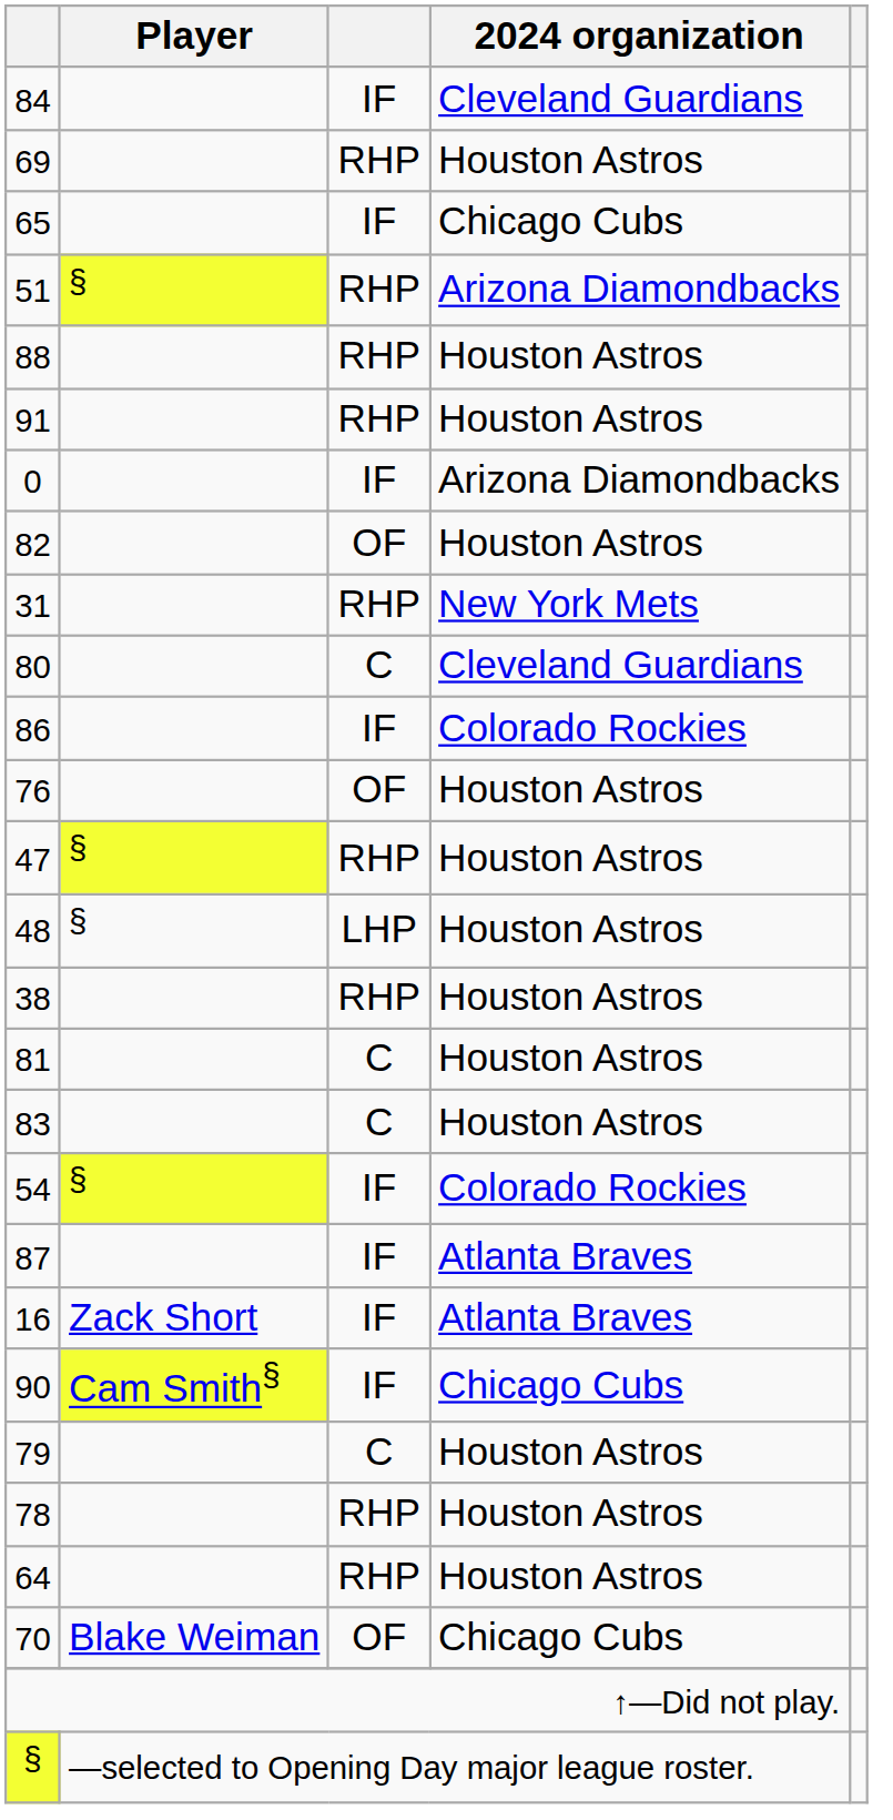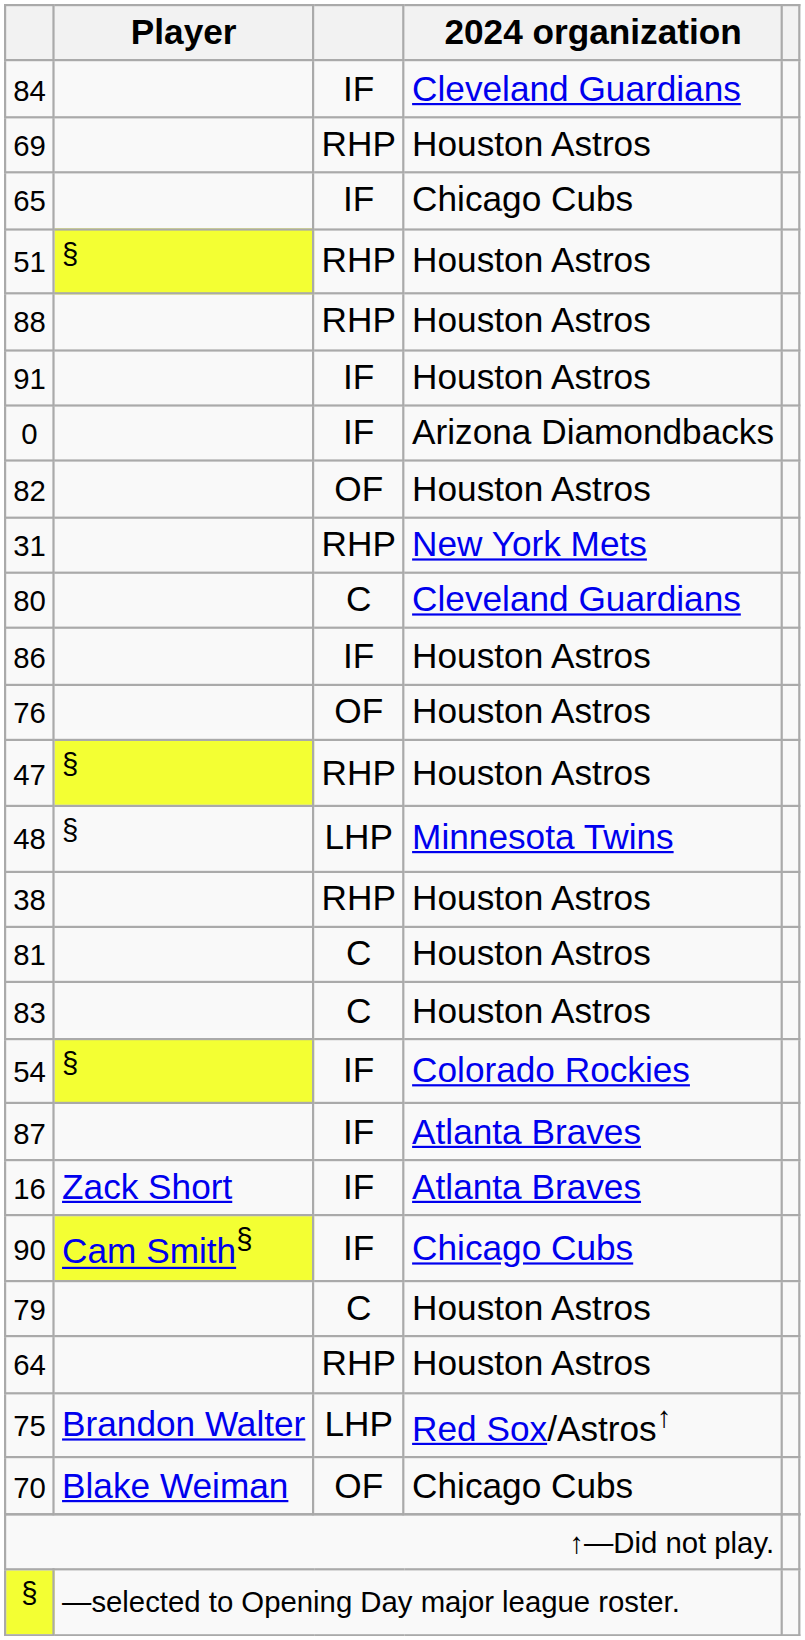51 | 2024 organization: Arizona Diamondbacks -> Houston Astros
91 | column 3: RHP -> IF
86 | 2024 organization: Colorado Rockies -> Houston Astros
48 | 2024 organization: Houston Astros -> Minnesota Twins
- row: 78 | RHP | Houston Astros
+ row: 75 | Brandon Walter | LHP | Red Sox/Astros↑
